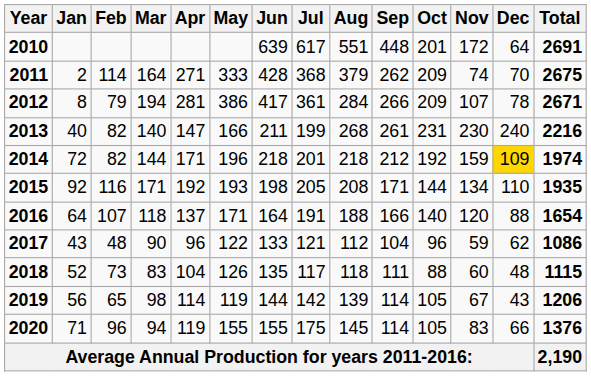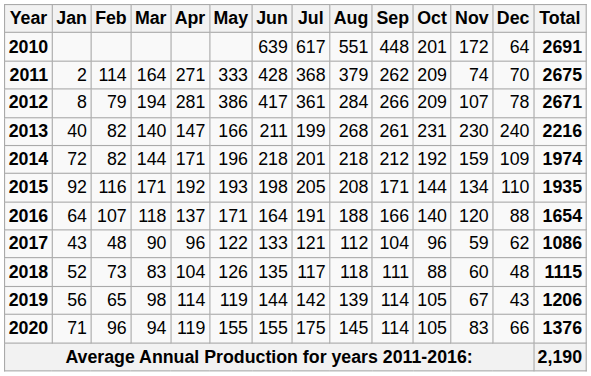2014 | Dec: gold background -> no background
